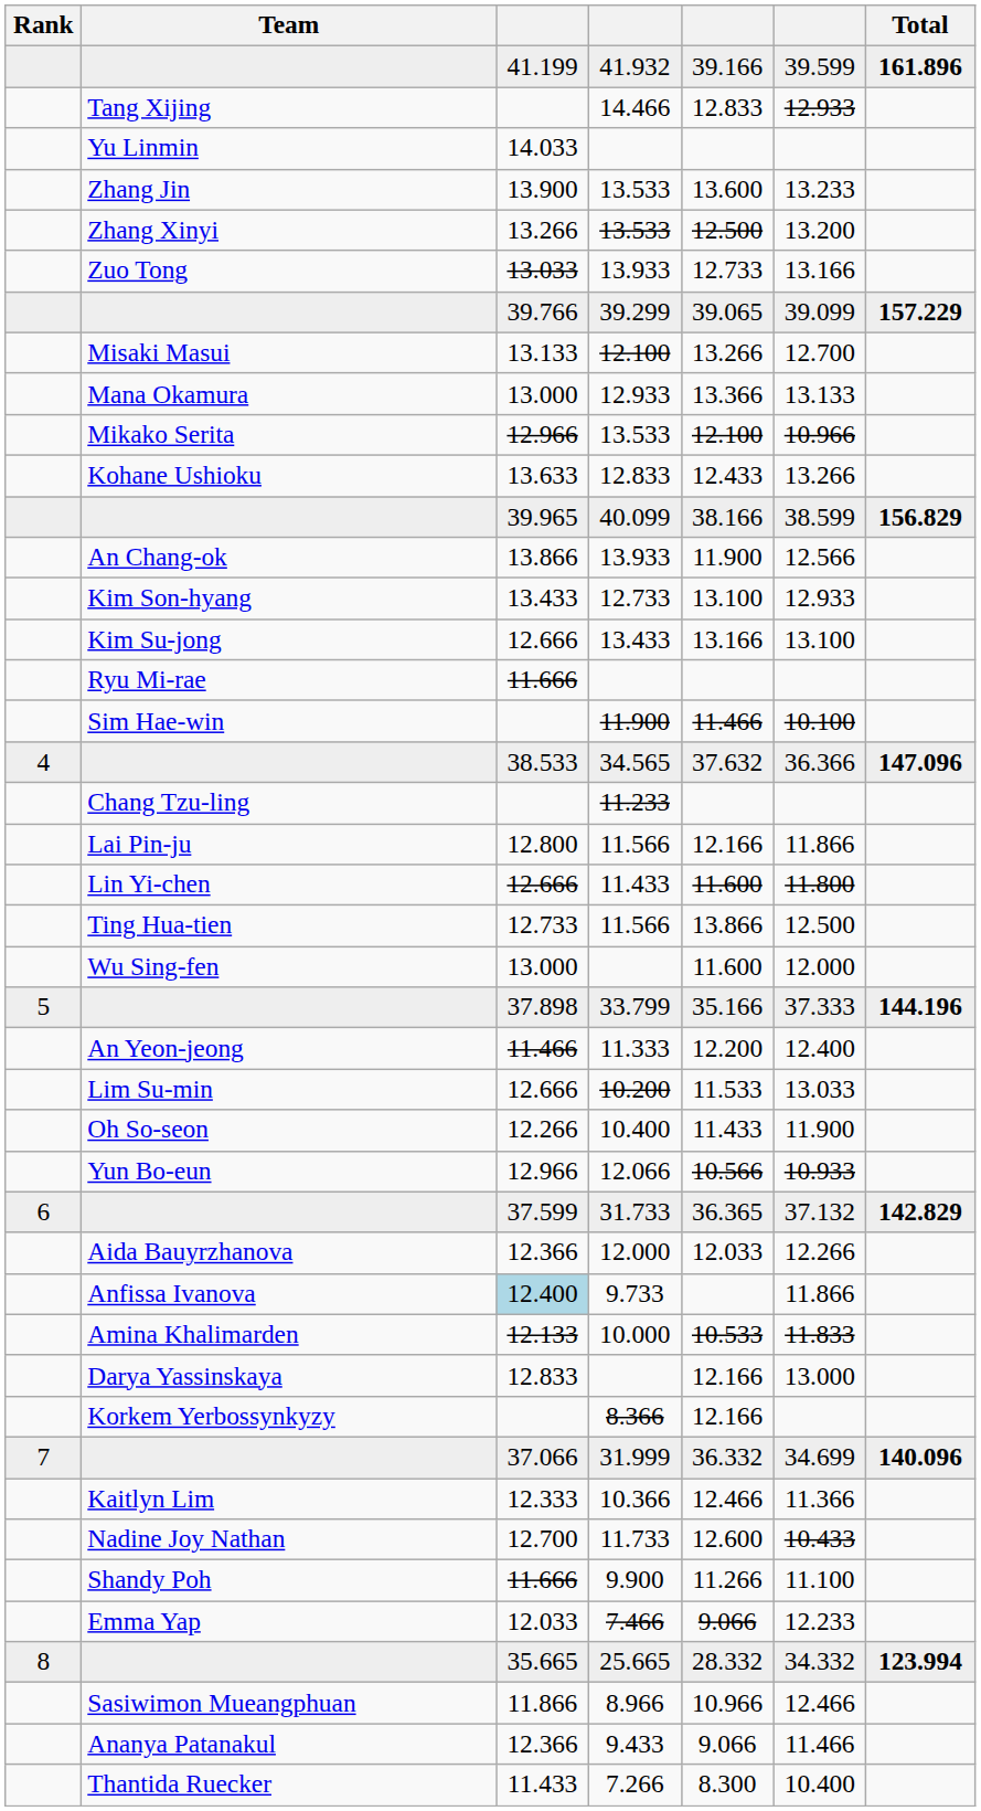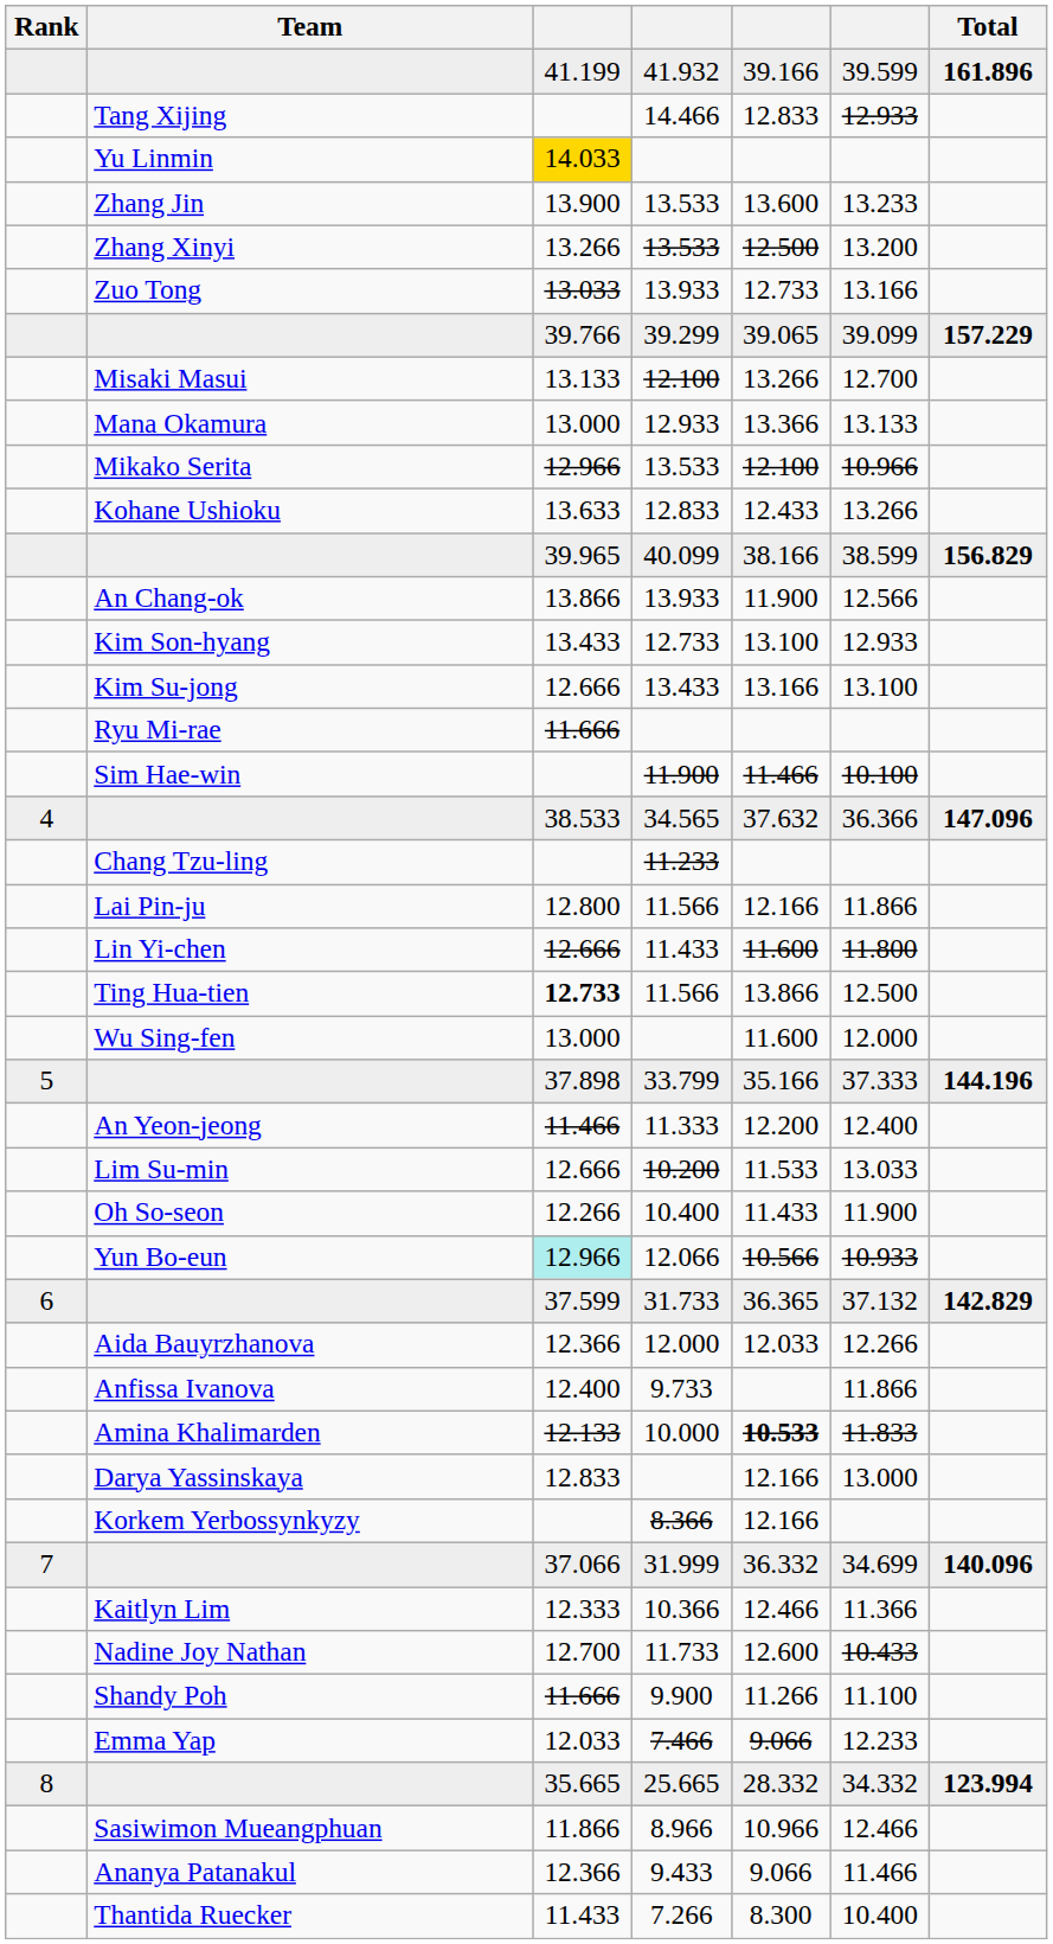Yu Linmin | column 3: no background -> gold background
Ting Hua-tien | column 3: normal -> bold
Yun Bo-eun | column 3: no background -> paleturquoise background
Anfissa Ivanova | column 3: lightblue background -> no background
Amina Khalimarden | column 5: normal -> bold
